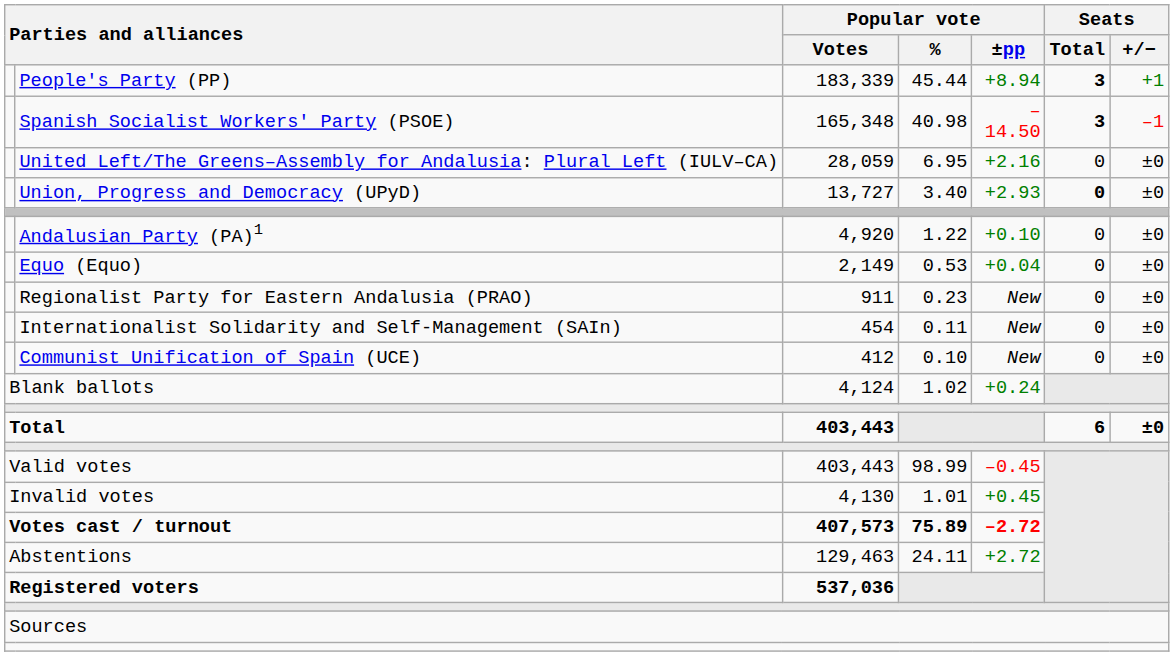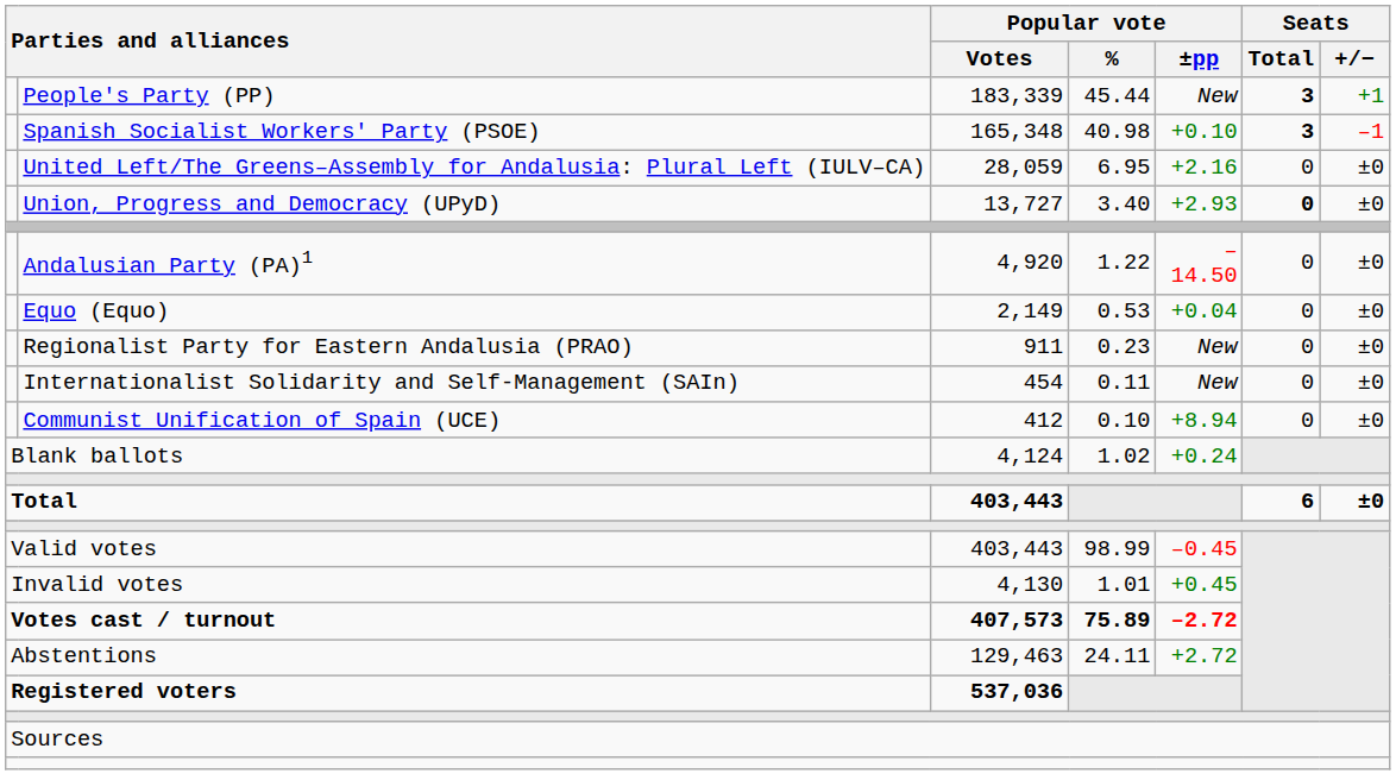People's Party (PP) | Popular vote / ±pp: +8.94 -> New
Spanish Socialist Workers' Party (PSOE) | Popular vote / ±pp: –14.50 -> +0.10
Andalusian Party (PA)1 | Popular vote / ±pp: +0.10 -> –14.50
Communist Unification of Spain (UCE) | Popular vote / ±pp: New -> +8.94
